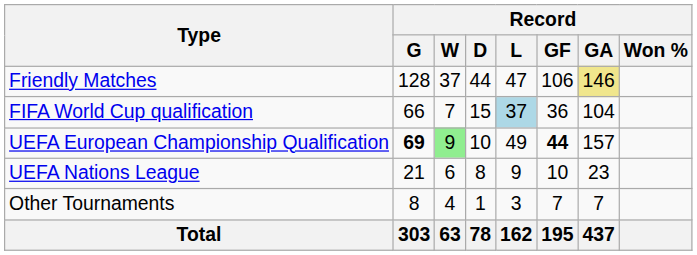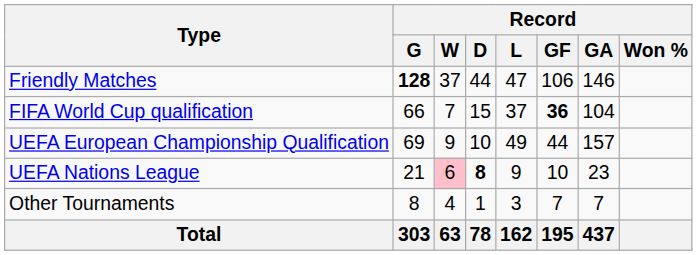Friendly Matches | Record / G: normal -> bold
Friendly Matches | Record / GA: khaki background -> no background
FIFA World Cup qualification | Record / L: lightblue background -> no background
FIFA World Cup qualification | Record / GF: normal -> bold
UEFA European Championship Qualification | Record / G: bold -> normal
UEFA European Championship Qualification | Record / W: lightgreen background -> no background
UEFA European Championship Qualification | Record / GF: bold -> normal
UEFA Nations League | Record / W: no background -> pink background
UEFA Nations League | Record / D: normal -> bold
